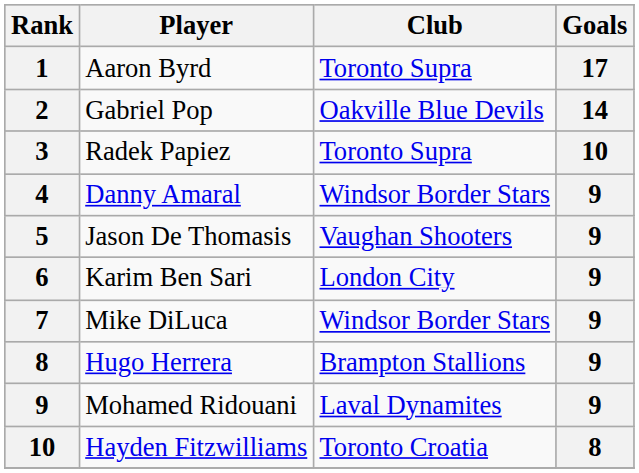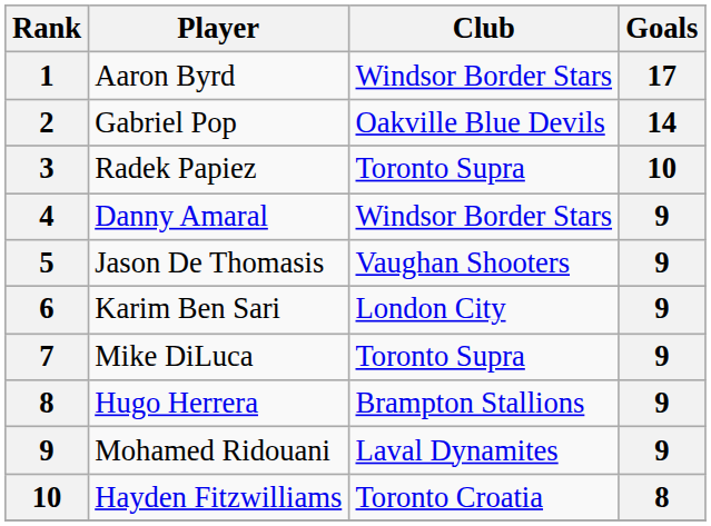Aaron Byrd | Club: Toronto Supra -> Windsor Border Stars
Mike DiLuca | Club: Windsor Border Stars -> Toronto Supra
